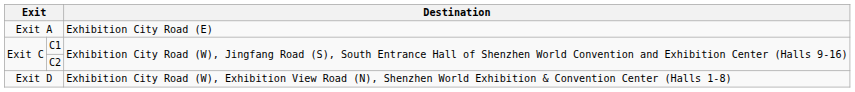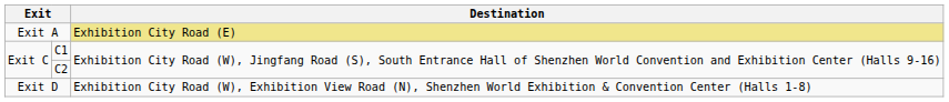Exit A | Destination: no background -> khaki background
